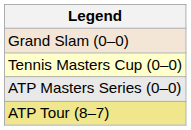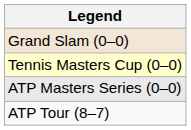row 5 | column 1: khaki background -> no background
